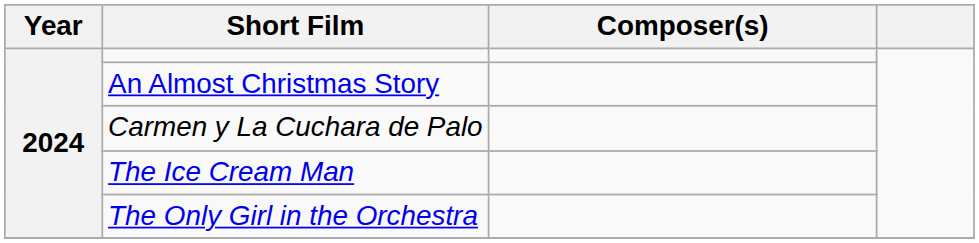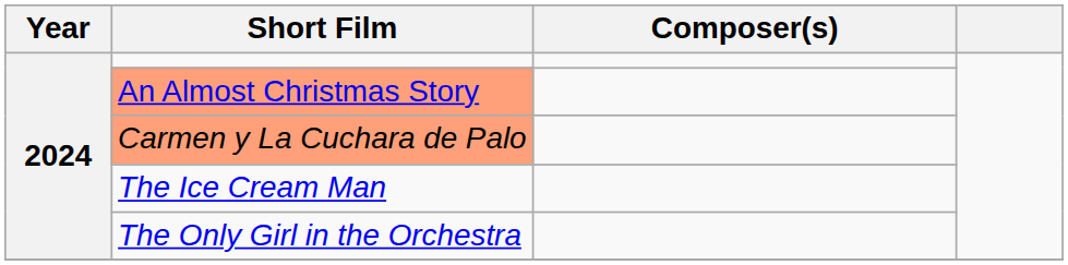An Almost Christmas Story | Short Film: no background -> lightsalmon background
Carmen y La Cuchara de Palo | Short Film: no background -> lightsalmon background
